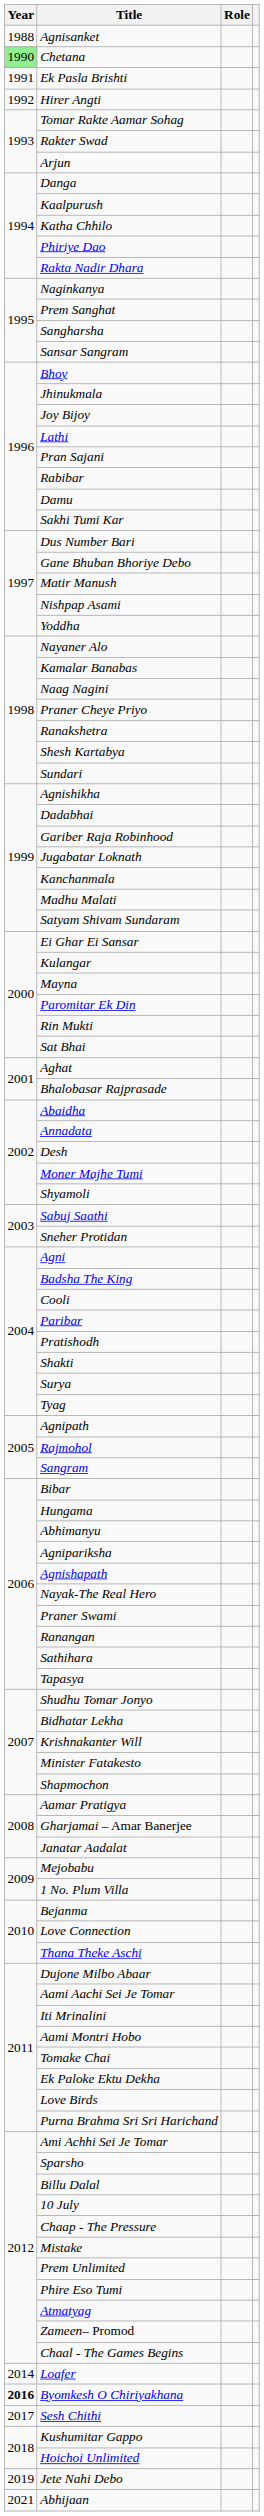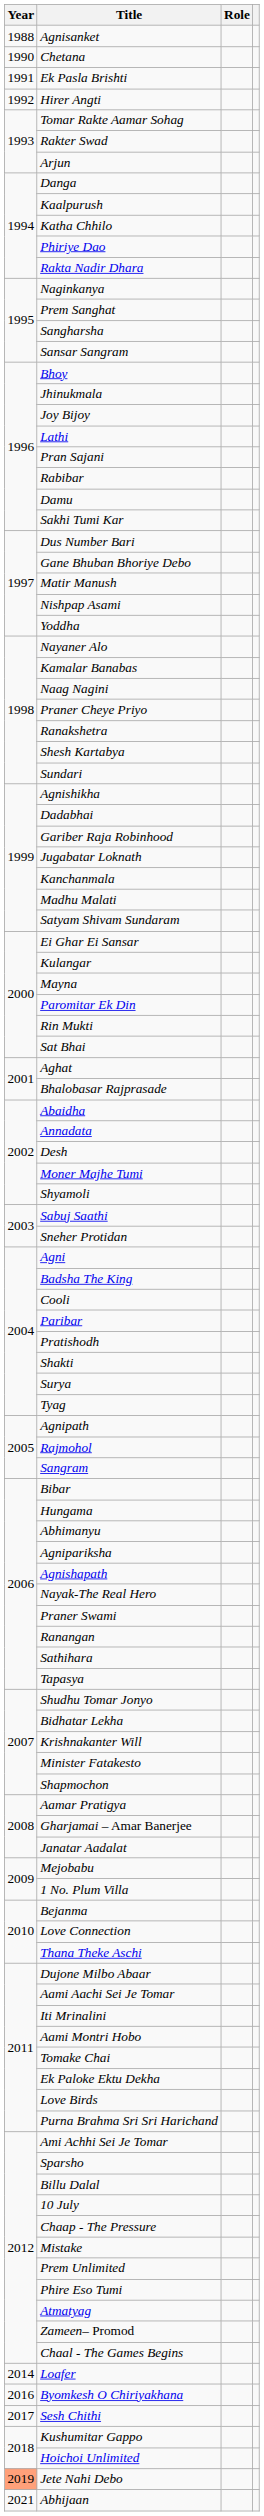Chetana | Year: lightgreen background -> no background
Byomkesh O Chiriyakhana | Year: bold -> normal
Jete Nahi Debo | Year: no background -> lightsalmon background
